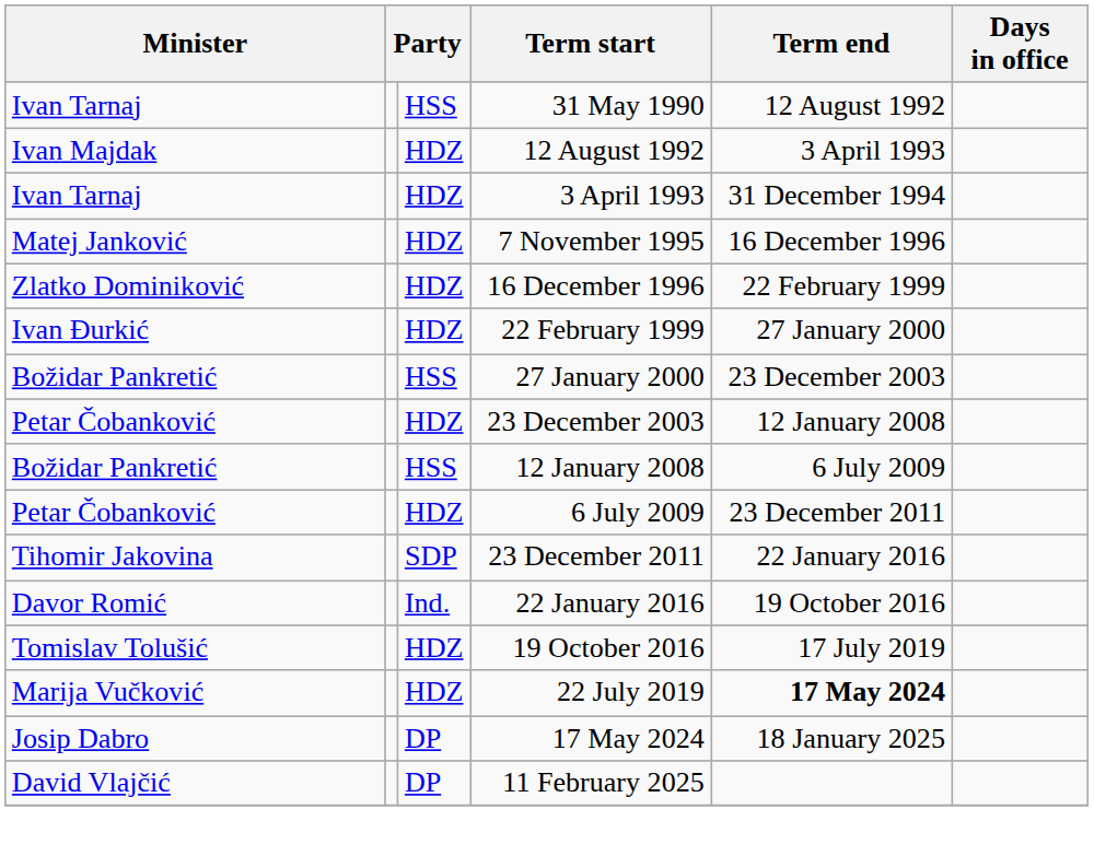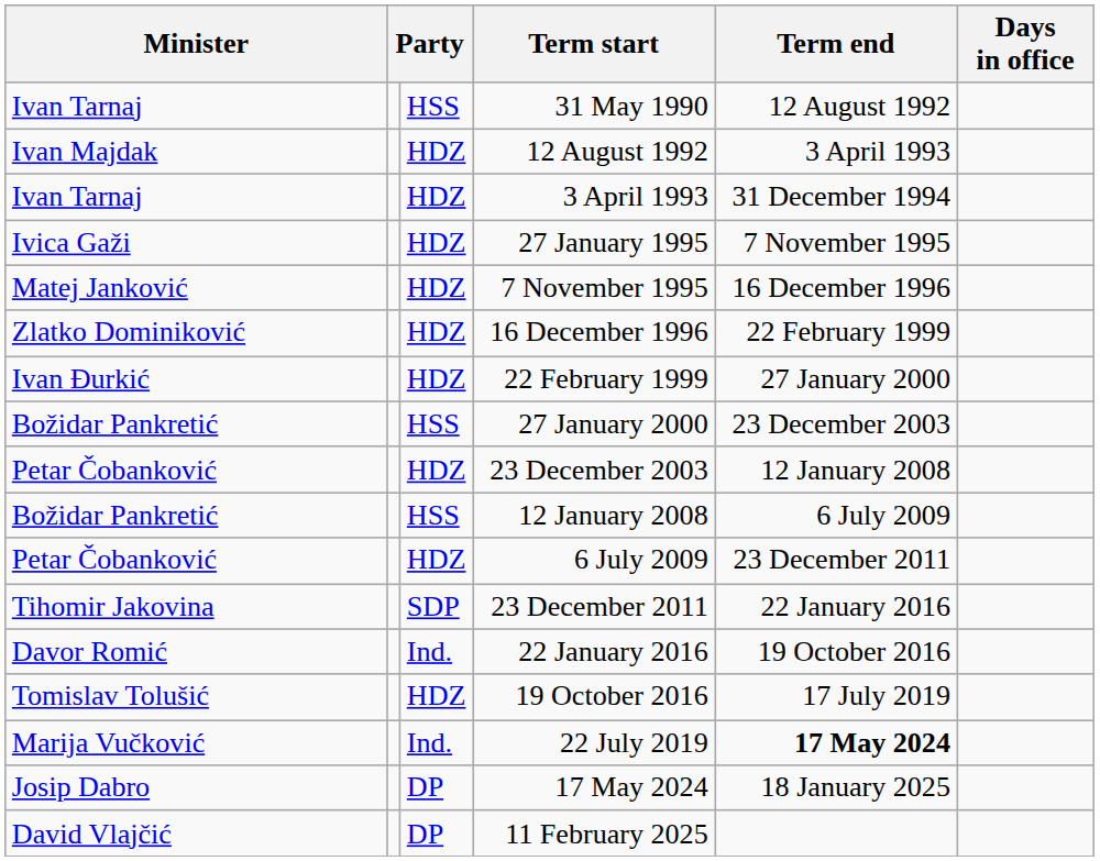+ row: Ivica Gaži | HDZ | 27 January 1995 | 7 November 1995
22 July 2019 | column 3: HDZ -> Ind.
